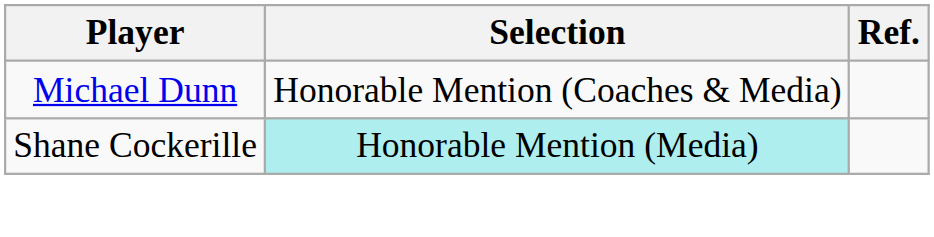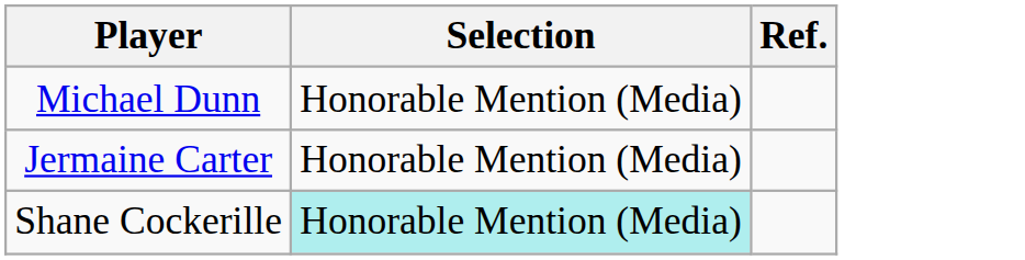Michael Dunn | Selection: Honorable Mention (Coaches & Media) -> Honorable Mention (Media)
+ row: Jermaine Carter | Honorable Mention (Media)
